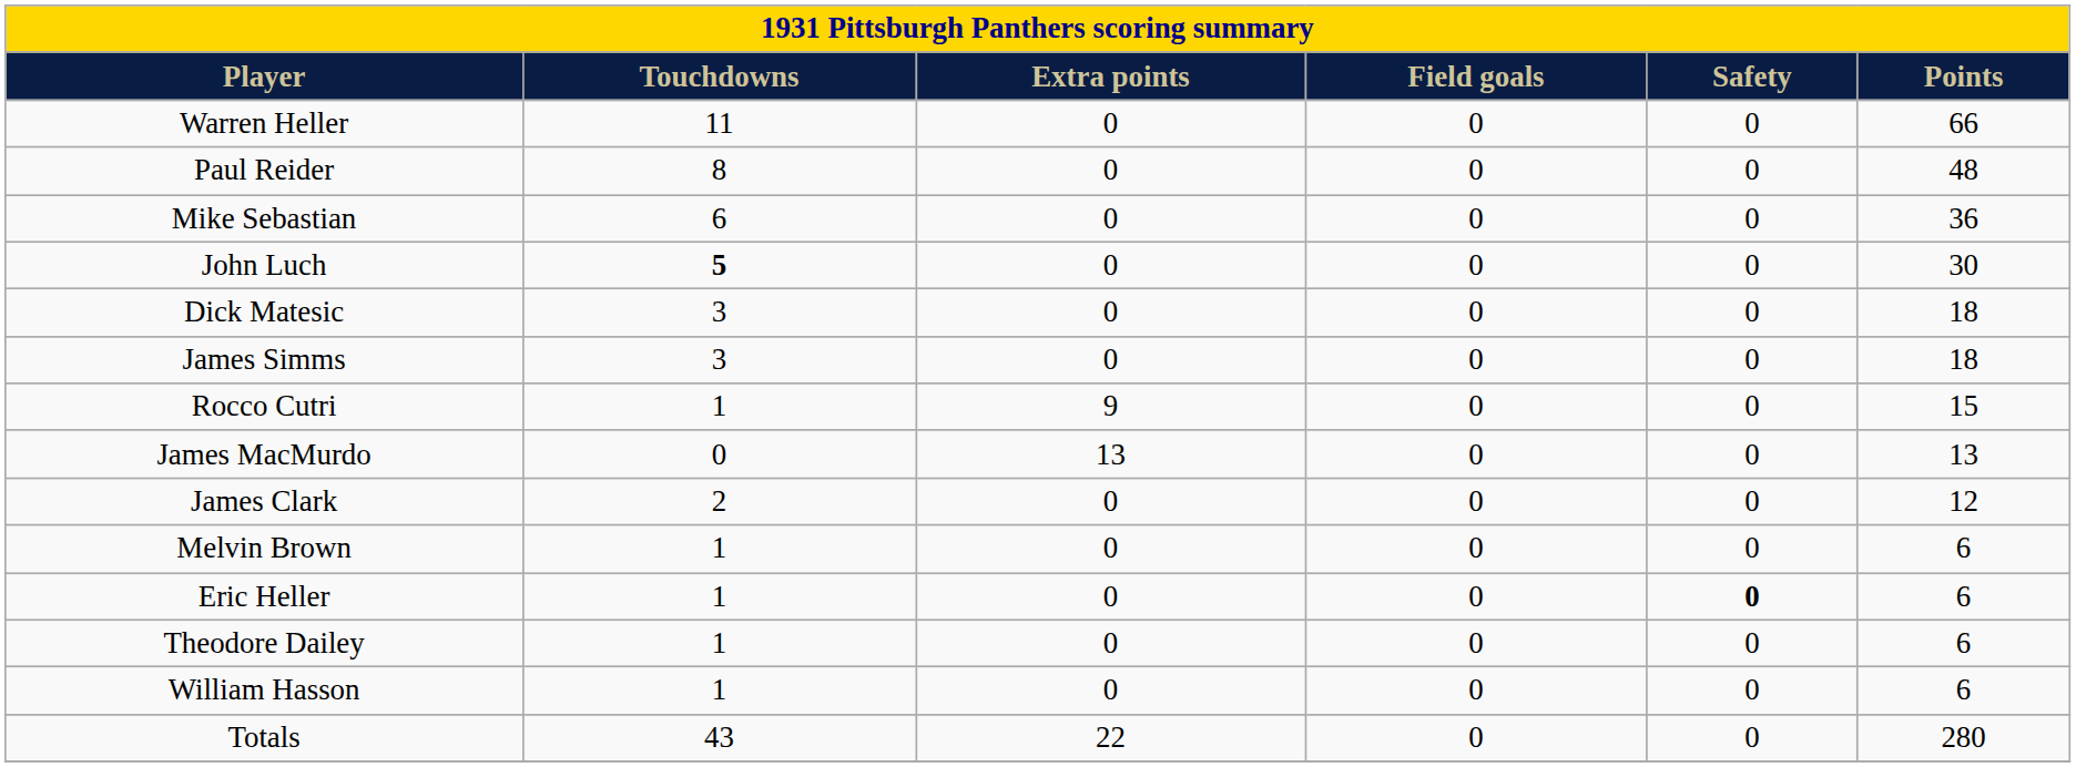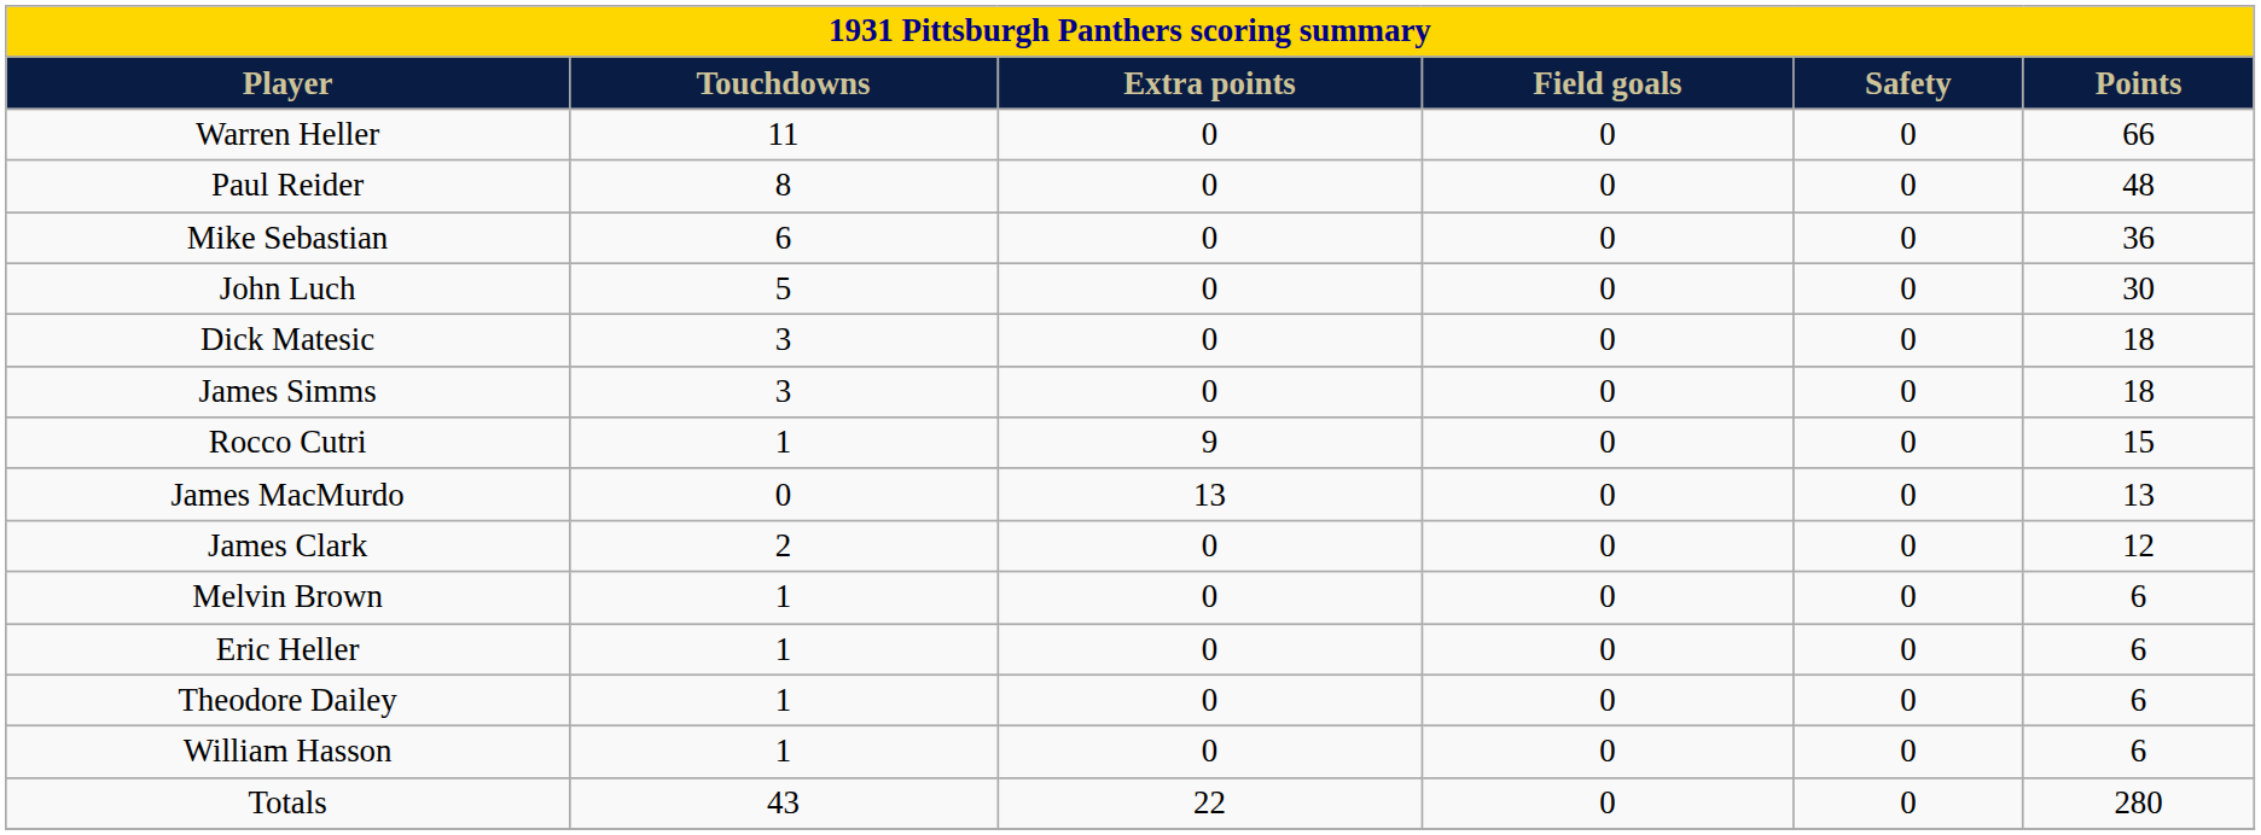John Luch | Touchdowns: bold -> normal
Eric Heller | Safety: bold -> normal
